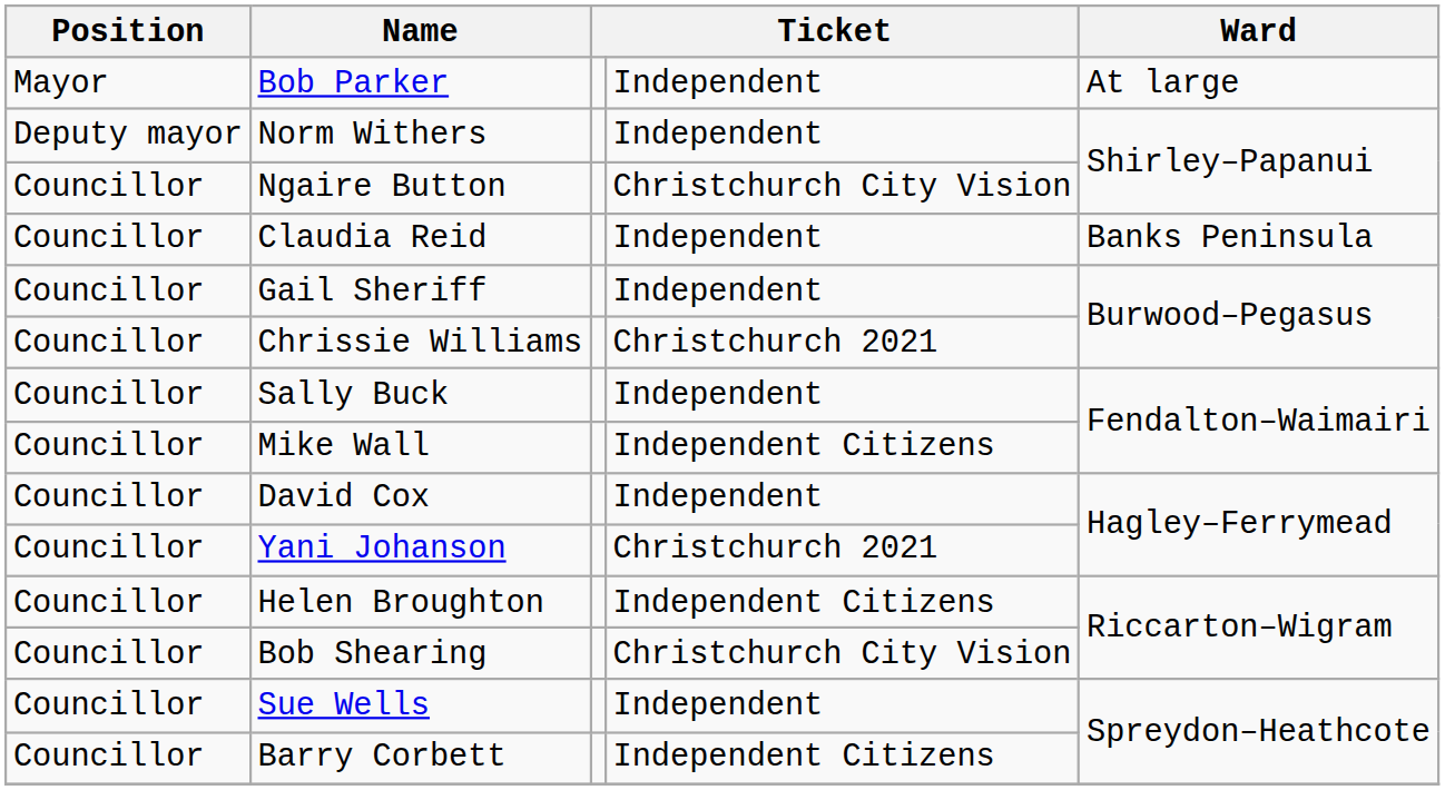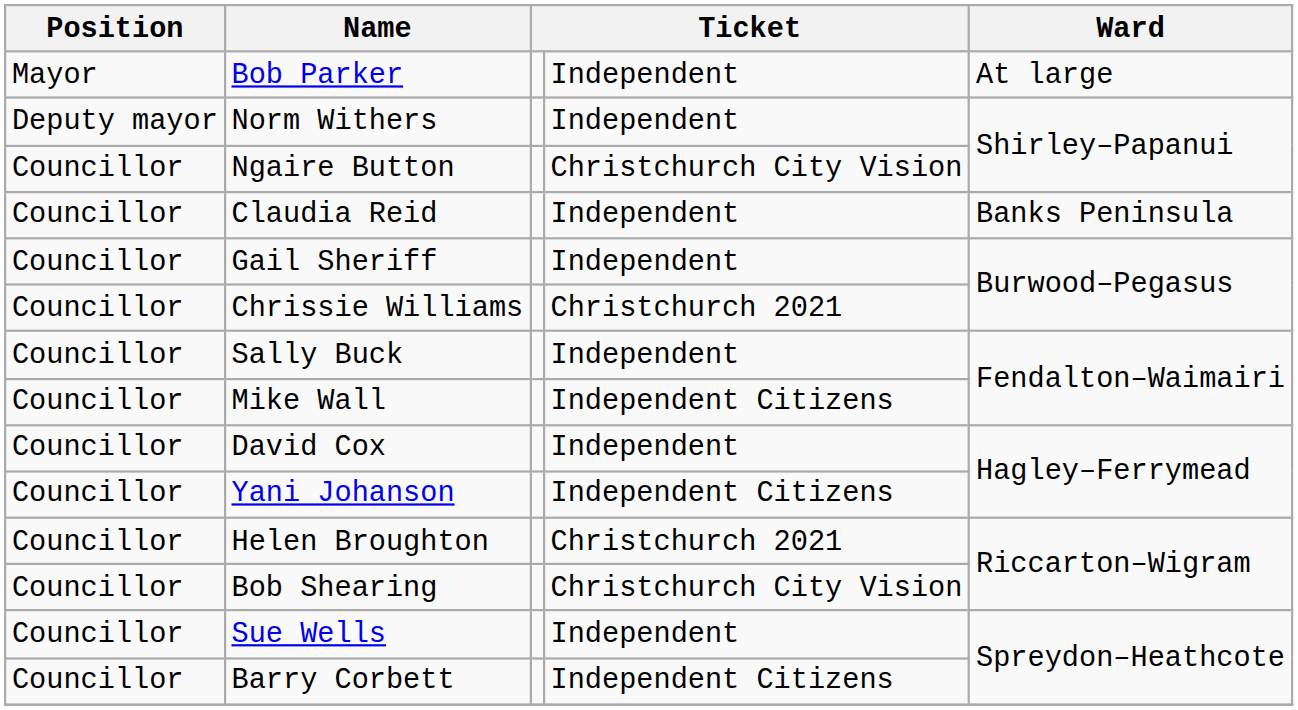Yani Johanson | column 4: Christchurch 2021 -> Independent Citizens
Helen Broughton | column 4: Independent Citizens -> Christchurch 2021
